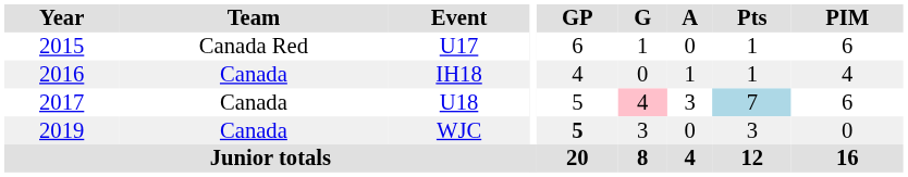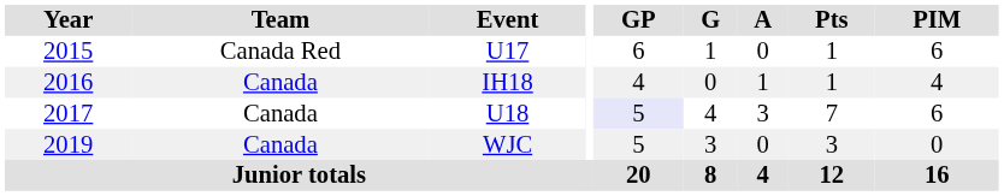U18 | GP: no background -> lavender background
U18 | G: pink background -> no background
U18 | Pts: lightblue background -> no background
WJC | GP: bold -> normal
